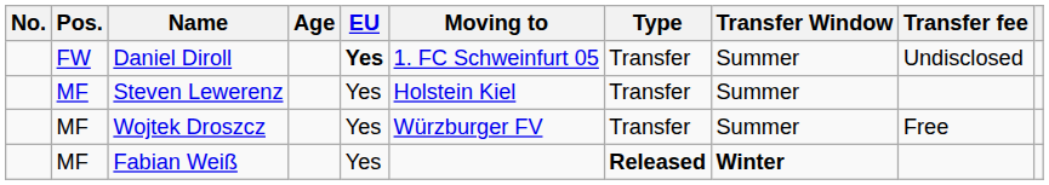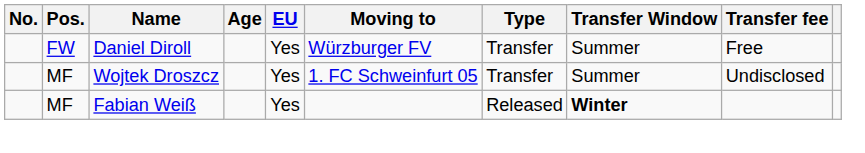Daniel Diroll | EU: bold -> normal
Daniel Diroll | Moving to: 1. FC Schweinfurt 05 -> Würzburger FV
Daniel Diroll | Transfer fee: Undisclosed -> Free
- row: MF | Steven Lewerenz | Yes | Holstein Kiel | Transfer | Summer
Wojtek Droszcz | Moving to: Würzburger FV -> 1. FC Schweinfurt 05
Wojtek Droszcz | Transfer fee: Free -> Undisclosed
Fabian Weiß | Type: bold -> normal
